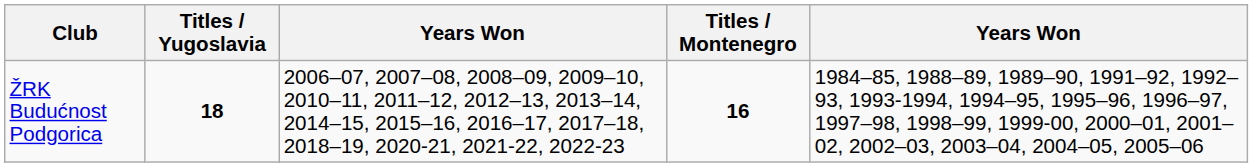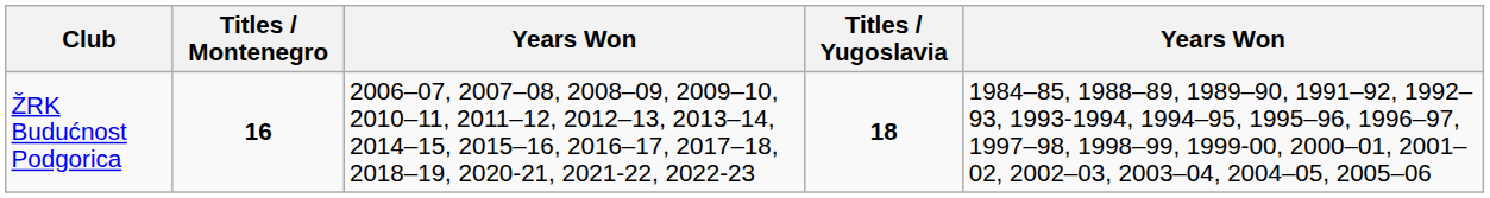columns swapped: Titles / Montenegro <-> Titles / Yugoslavia
